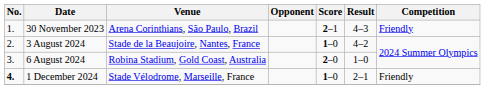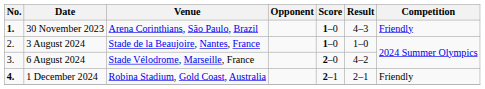30 November 2023 | No.: normal -> bold
30 November 2023 | Score: 2–1 -> 1–0
3 August 2024 | Result: 4–2 -> 1–0
6 August 2024 | Venue: Robina Stadium, Gold Coast, Australia -> Stade Vélodrome, Marseille, France
6 August 2024 | Result: 1–0 -> 4–2
1 December 2024 | Venue: Stade Vélodrome, Marseille, France -> Robina Stadium, Gold Coast, Australia
1 December 2024 | Score: 1–0 -> 2–1
